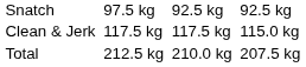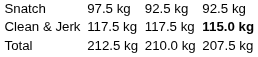Clean & Jerk | column 4: normal -> bold
